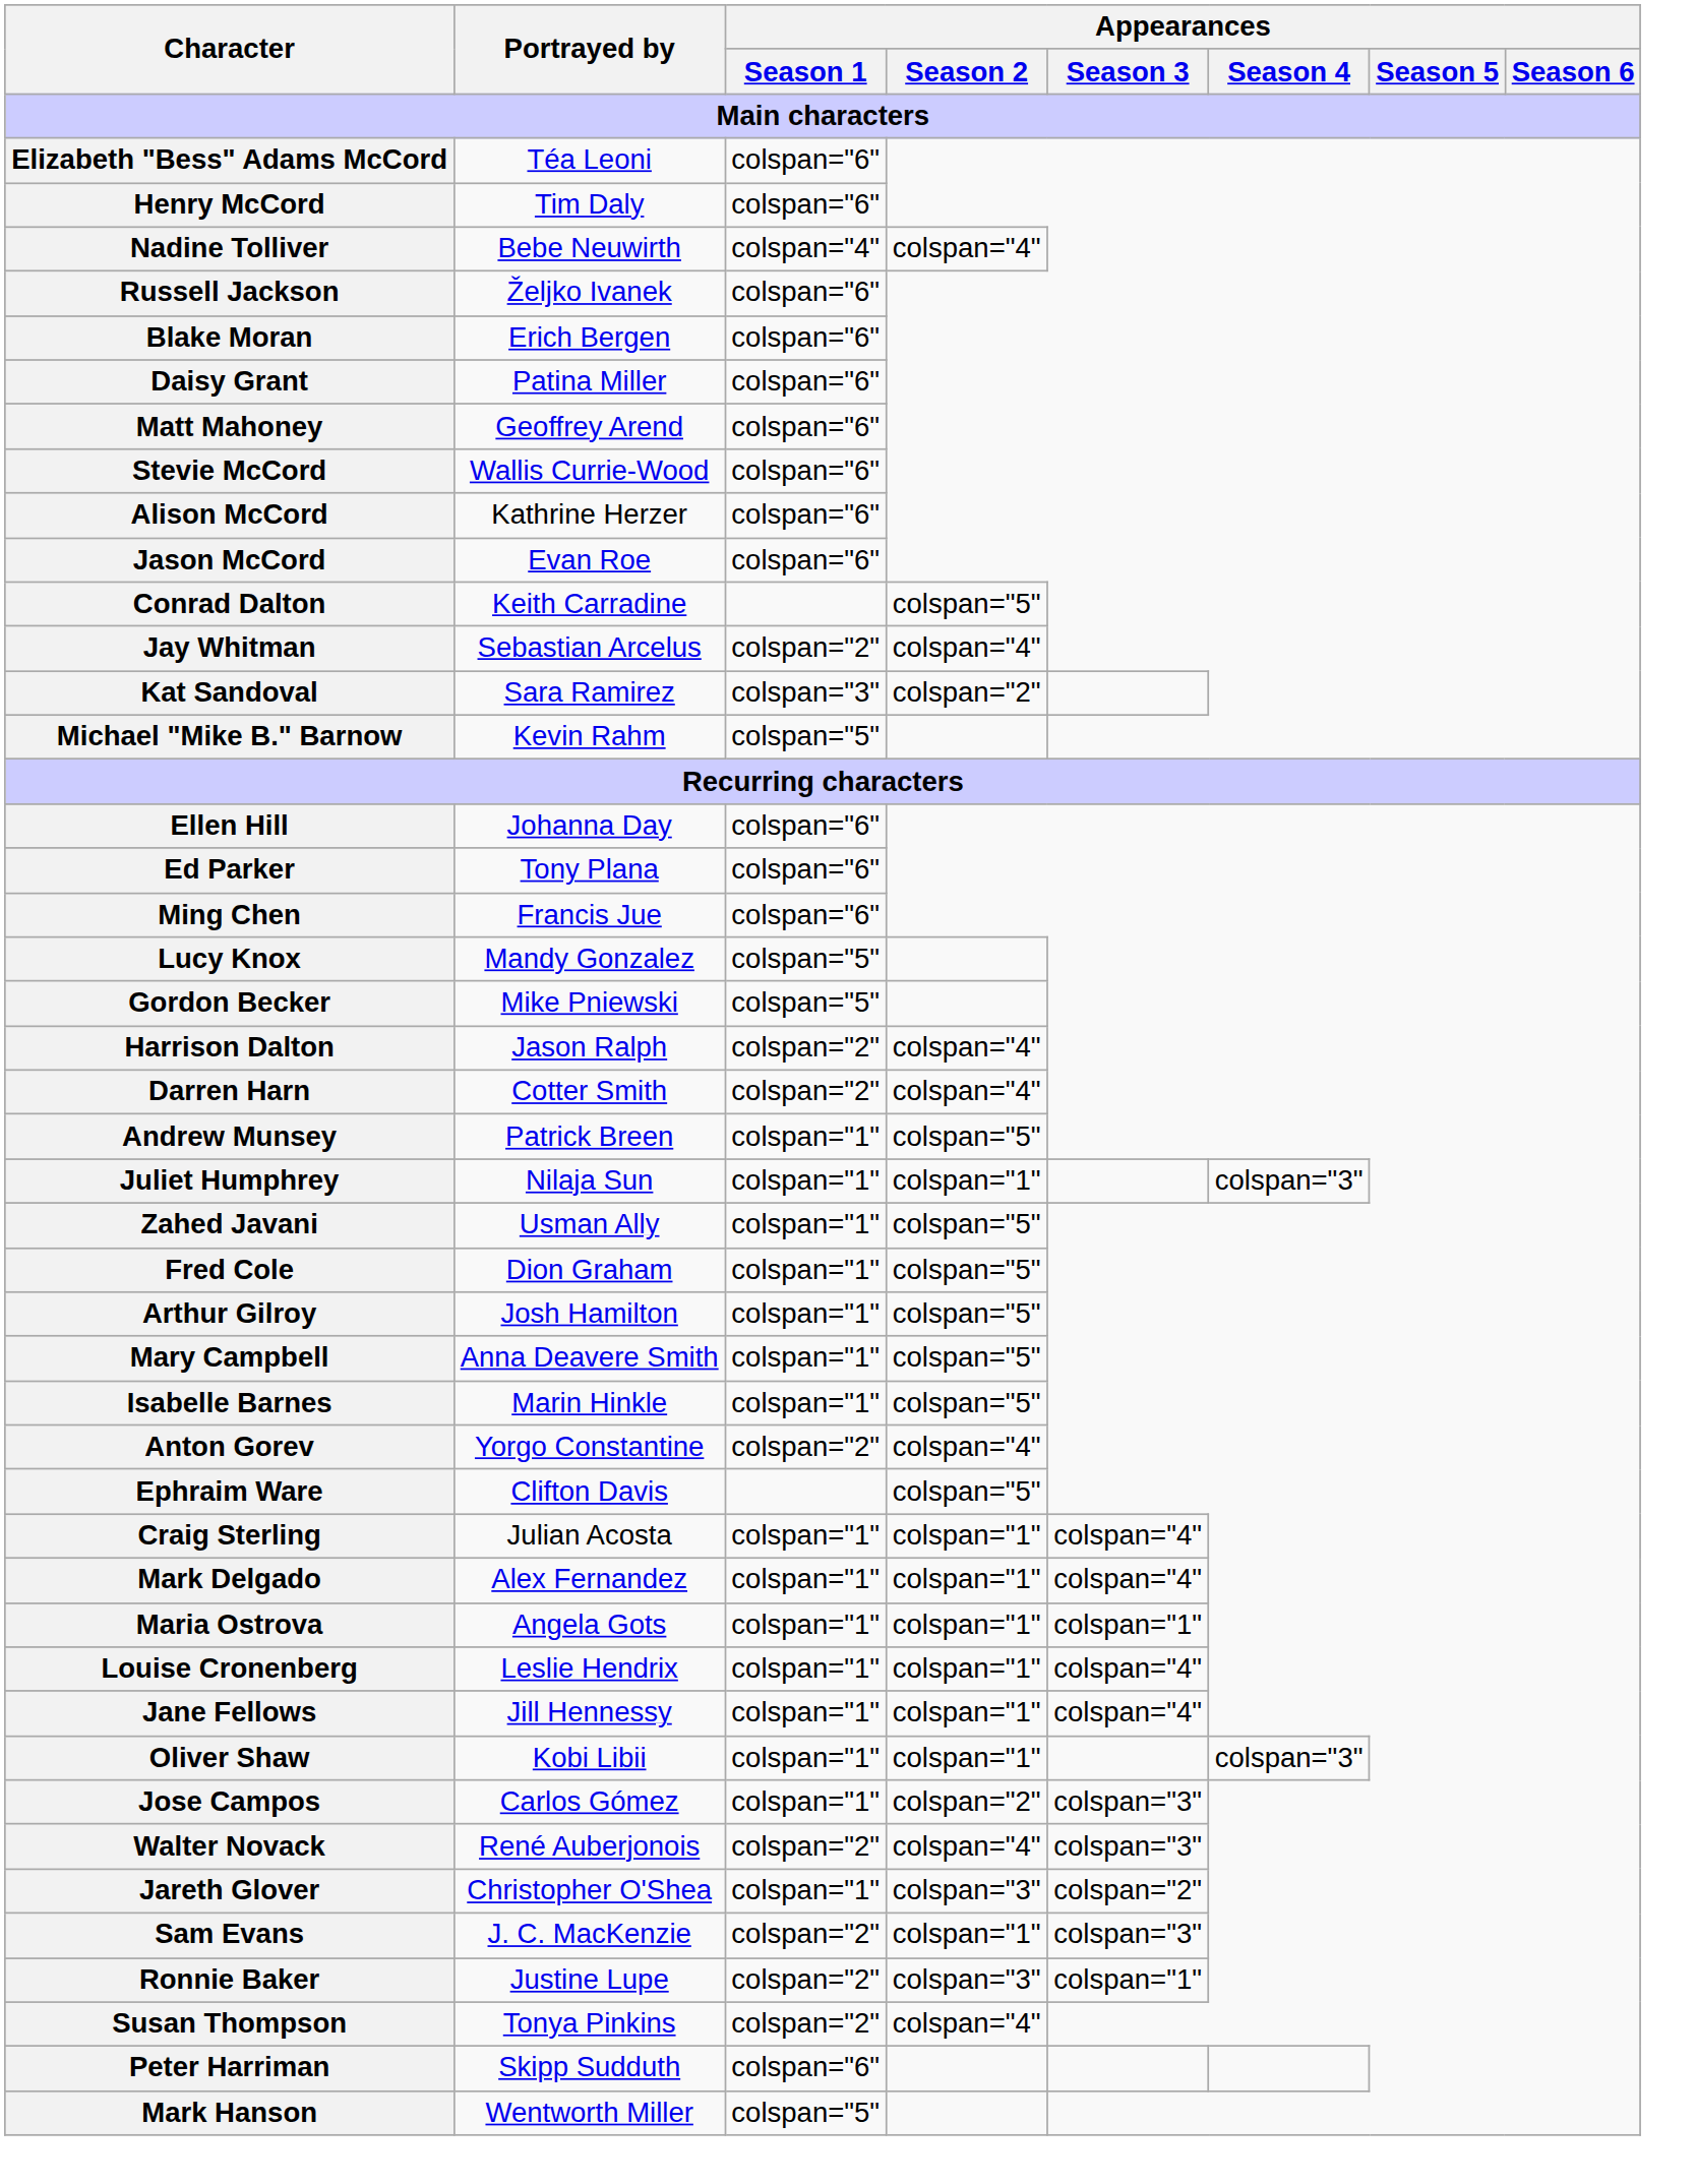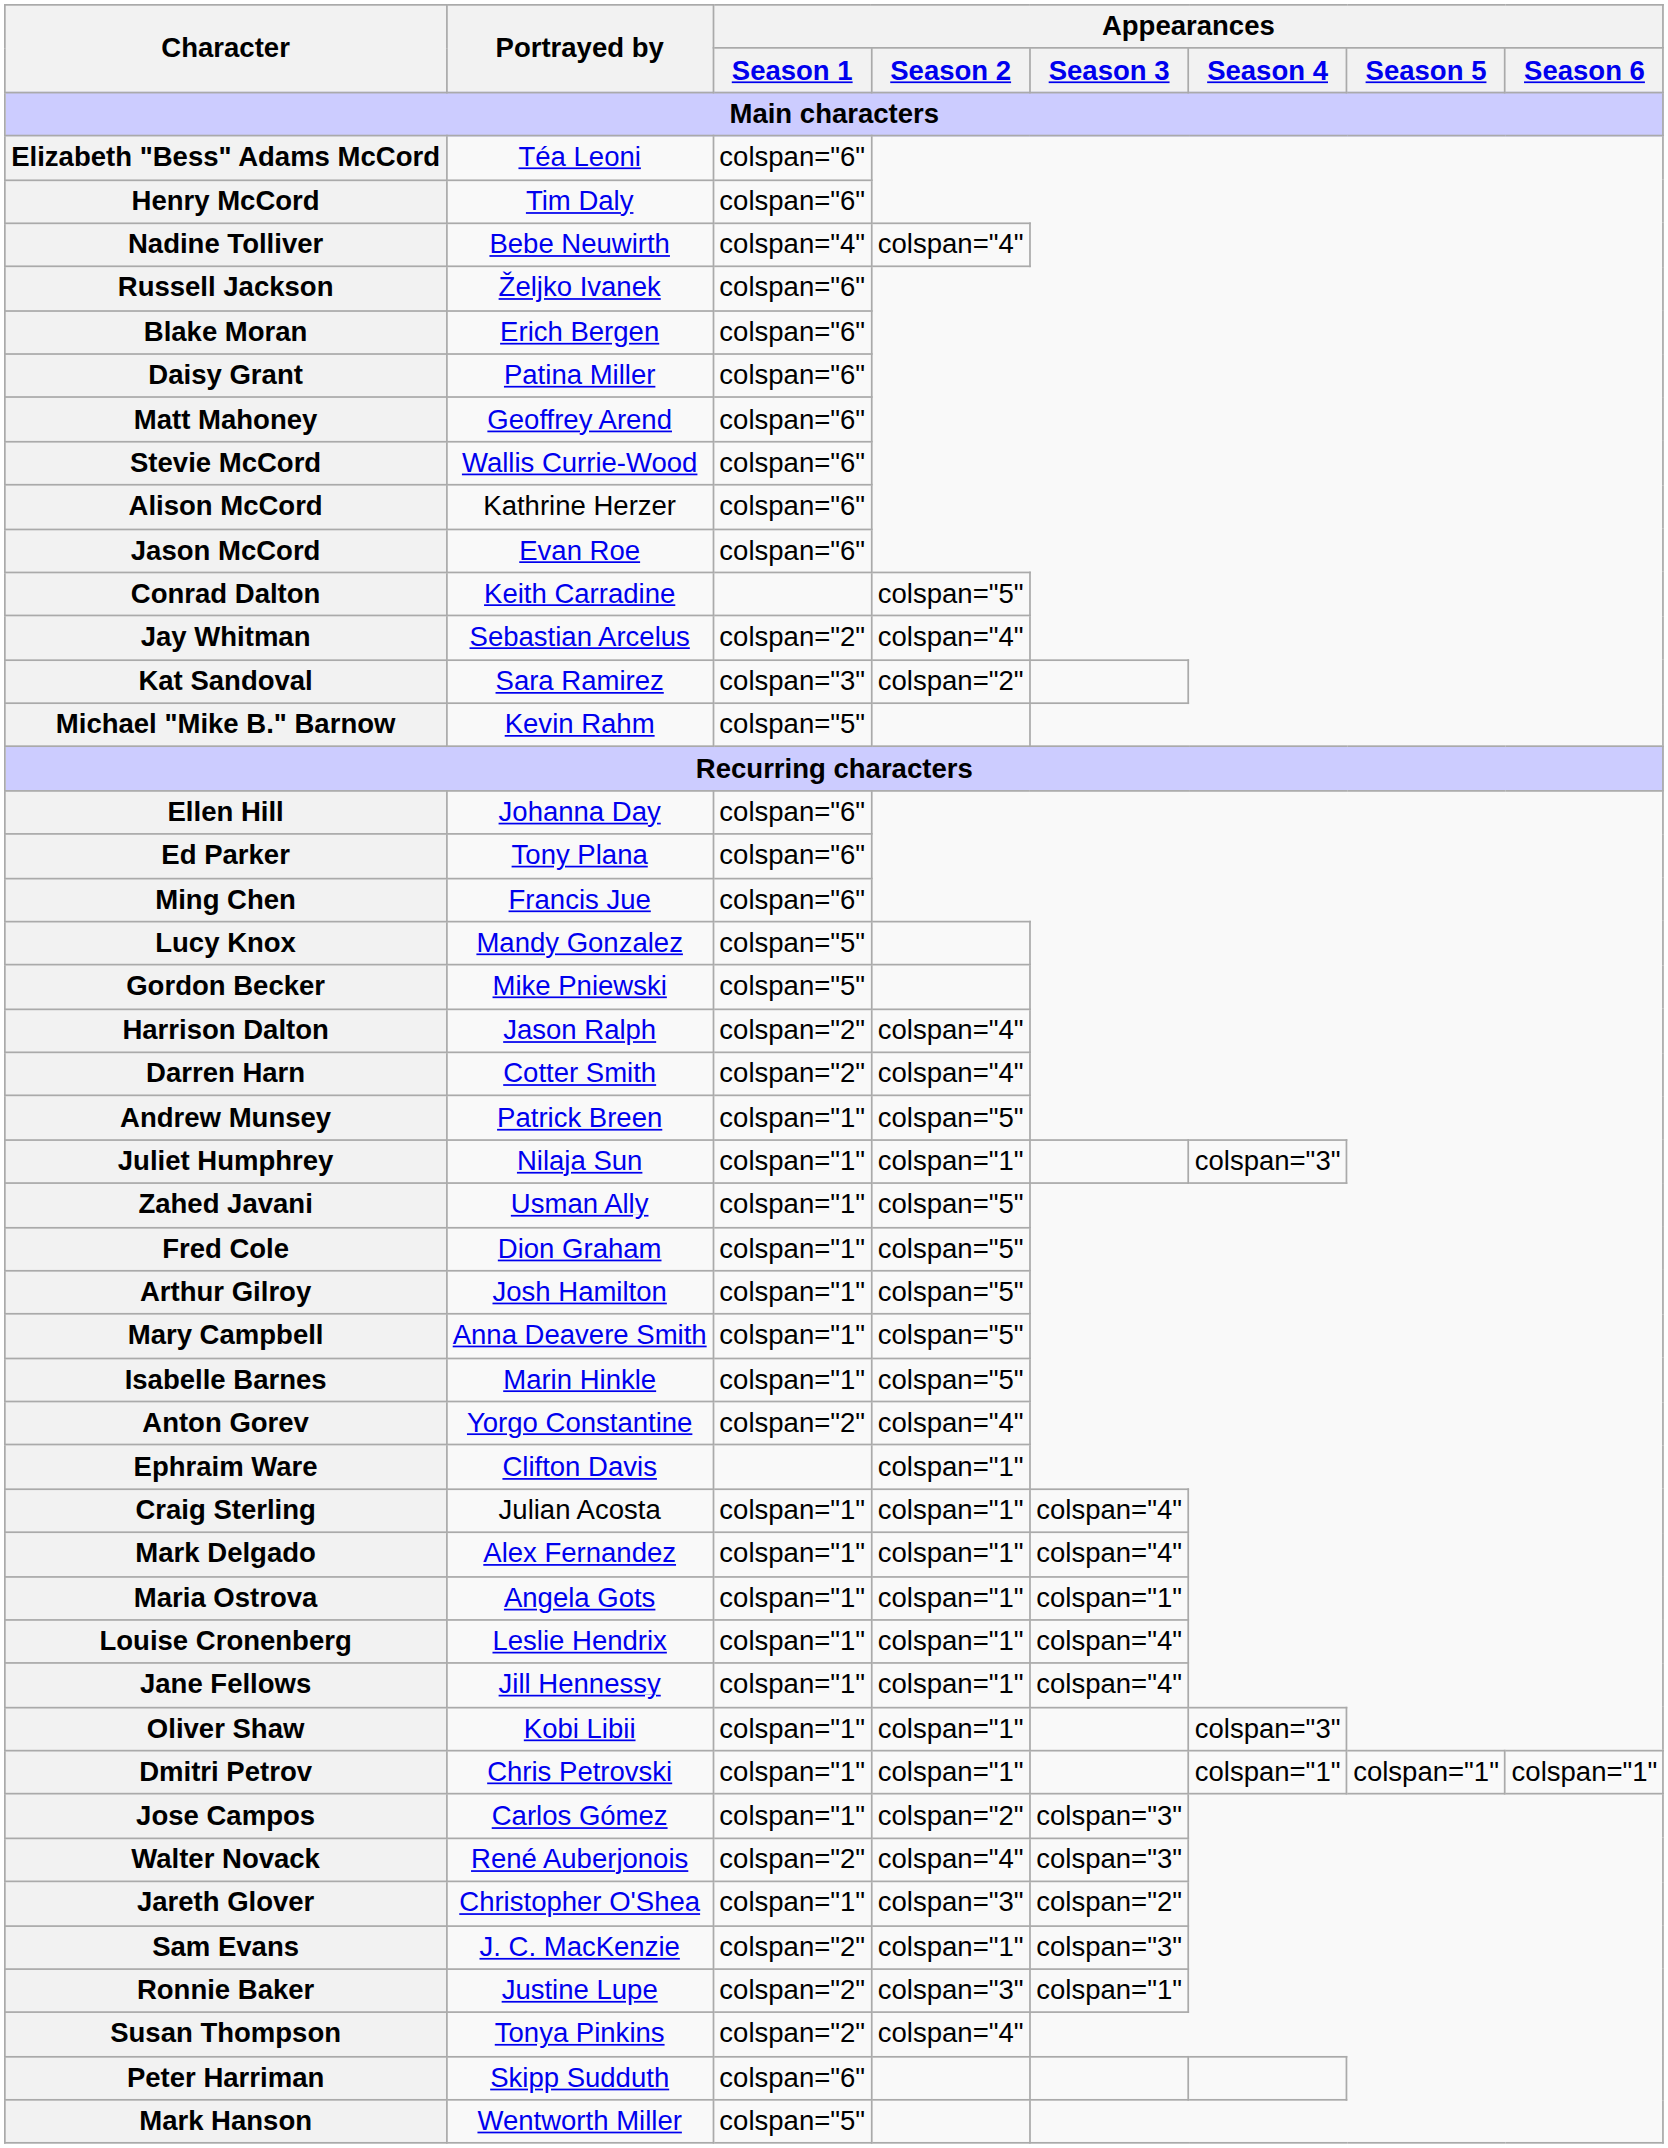Ephraim Ware | Appearances / Season 2: colspan="5" -> colspan="1"
+ row: Dmitri Petrov | Chris Petrovski | colspan="1" | colspan="1" | colspan="1" | colspan="1" | colspan="1"
